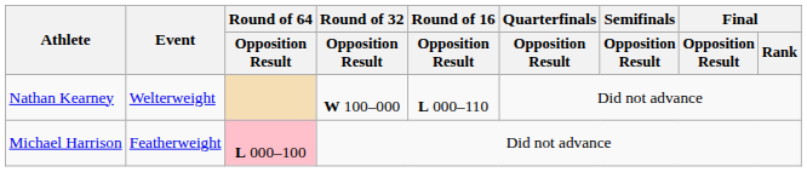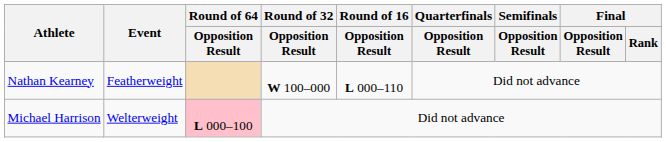Nathan Kearney | Event: Welterweight -> Featherweight
Michael Harrison | Event: Featherweight -> Welterweight
